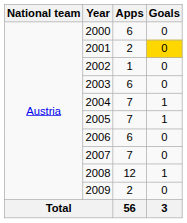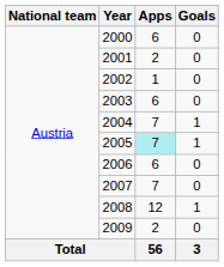2001 | Goals: gold background -> no background
2005 | Apps: no background -> paleturquoise background
